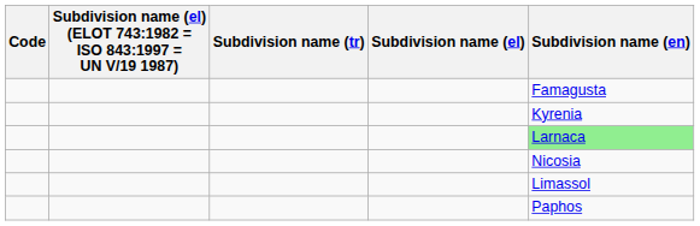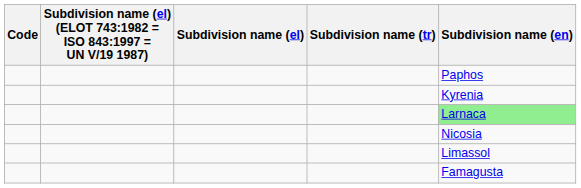columns swapped: Subdivision name (el) <-> Subdivision name (tr)
row 2 | Subdivision name (en): Famagusta -> Paphos
row 7 | Subdivision name (en): Paphos -> Famagusta
